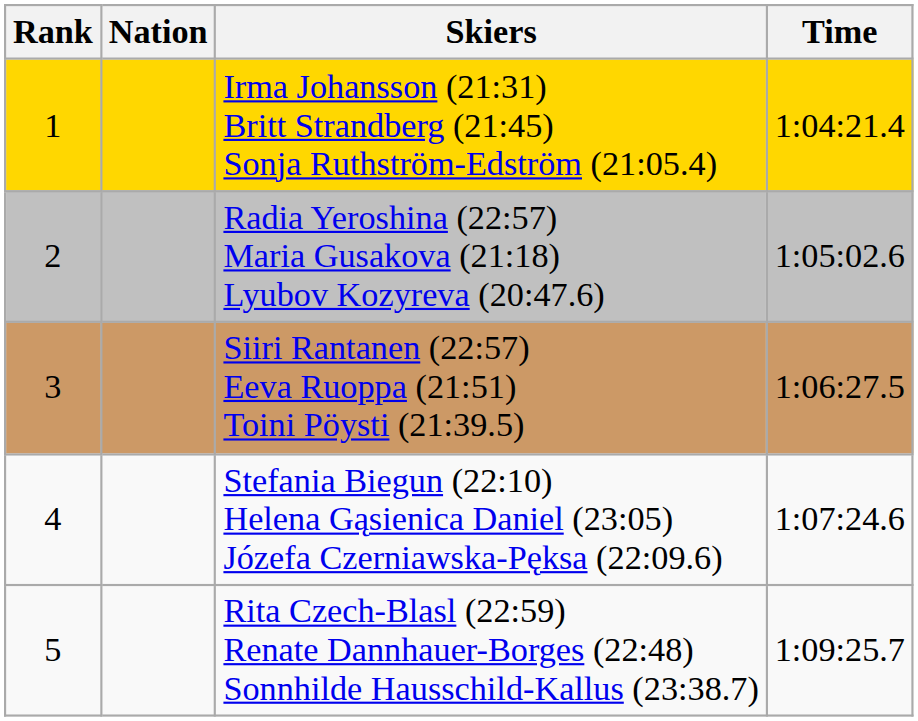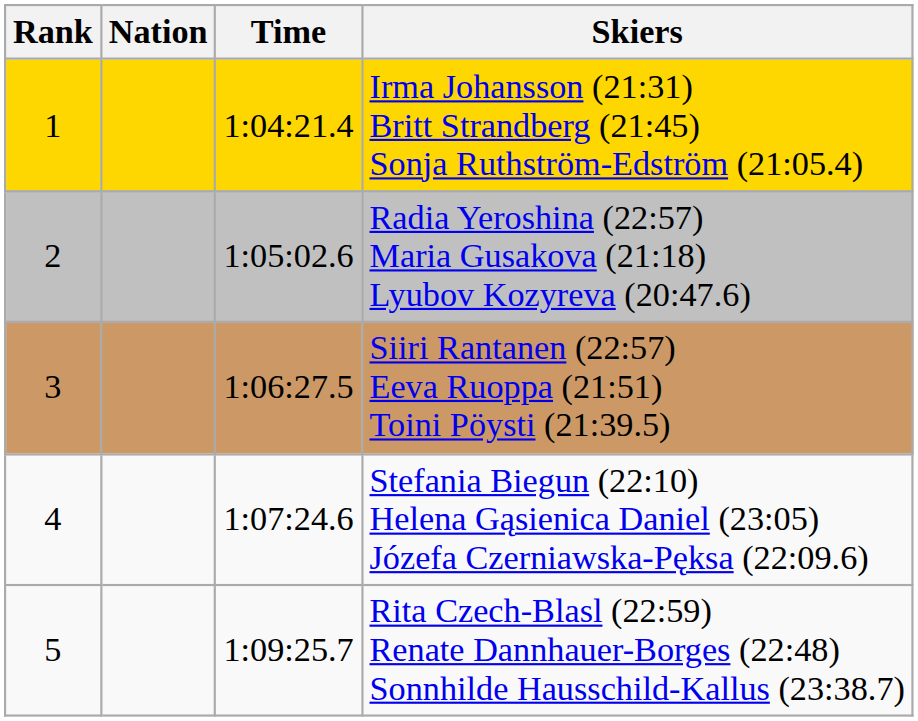columns swapped: Skiers <-> Time
